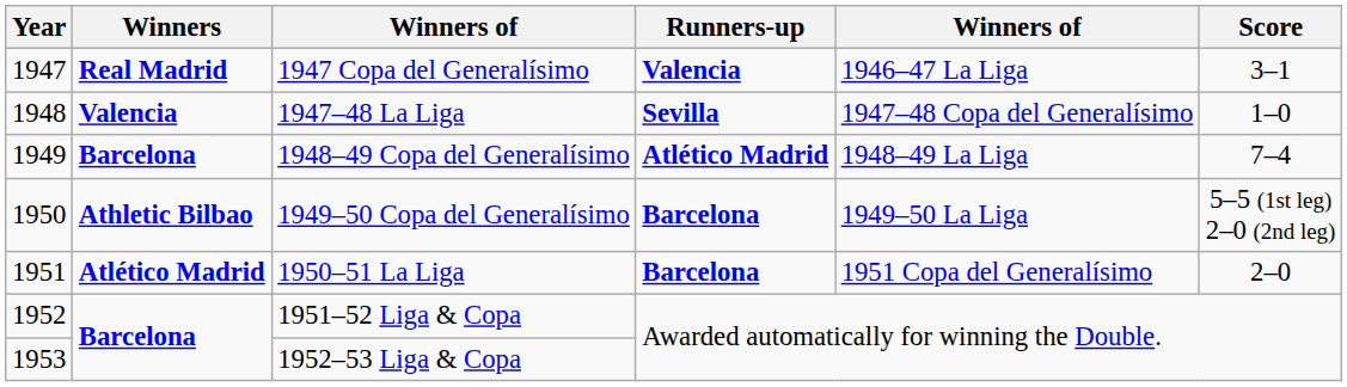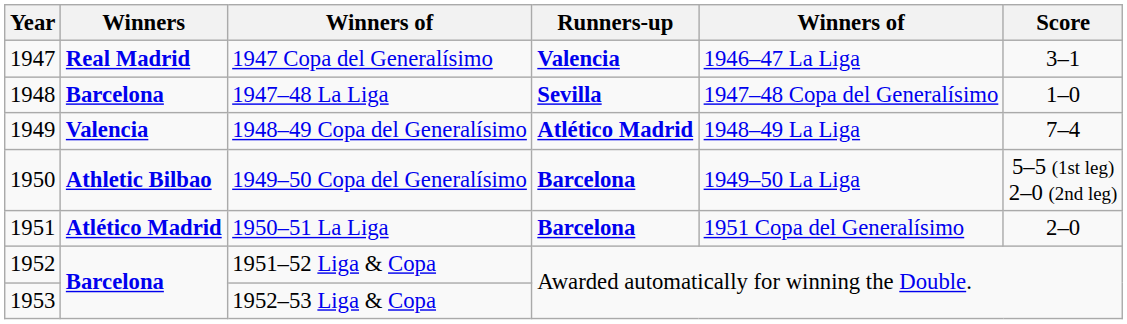1947–48 La Liga | Winners: Valencia -> Barcelona
1948–49 Copa del Generalísimo | Winners: Barcelona -> Valencia
